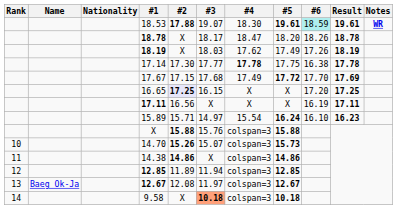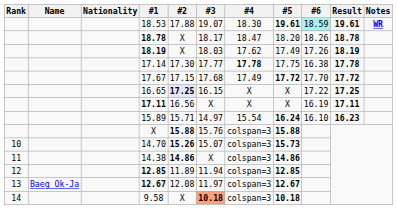18.53 | #2: bold -> normal
17.67 | Result: 17.69 -> 17.72
16.65 | #6: 17.20 -> 17.22
